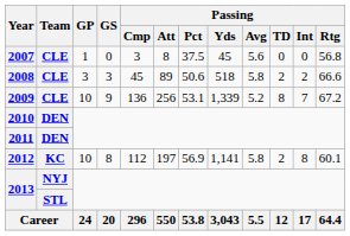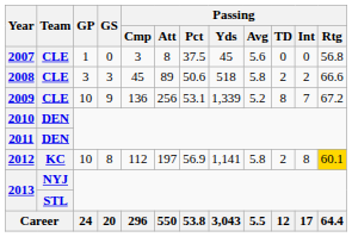2012 | Passing / Rtg: no background -> gold background
